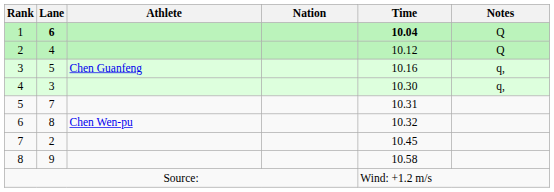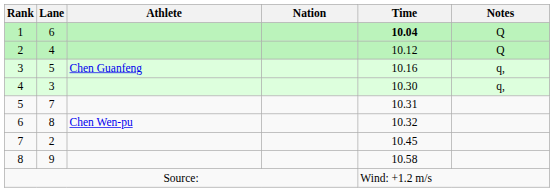1 | Lane: bold -> normal
